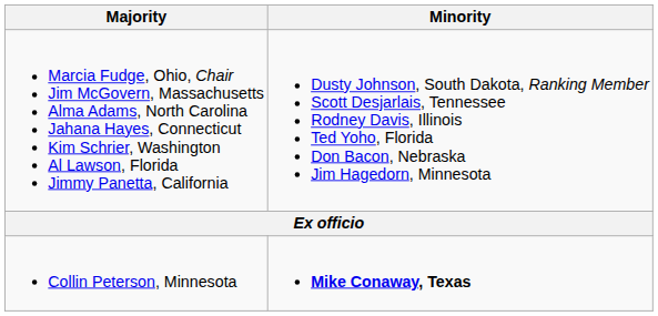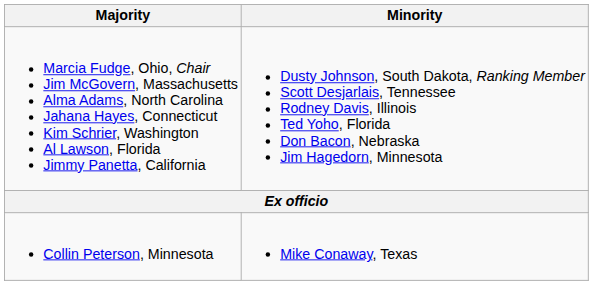Collin Peterson, Minnesota | Minority: bold -> normal
